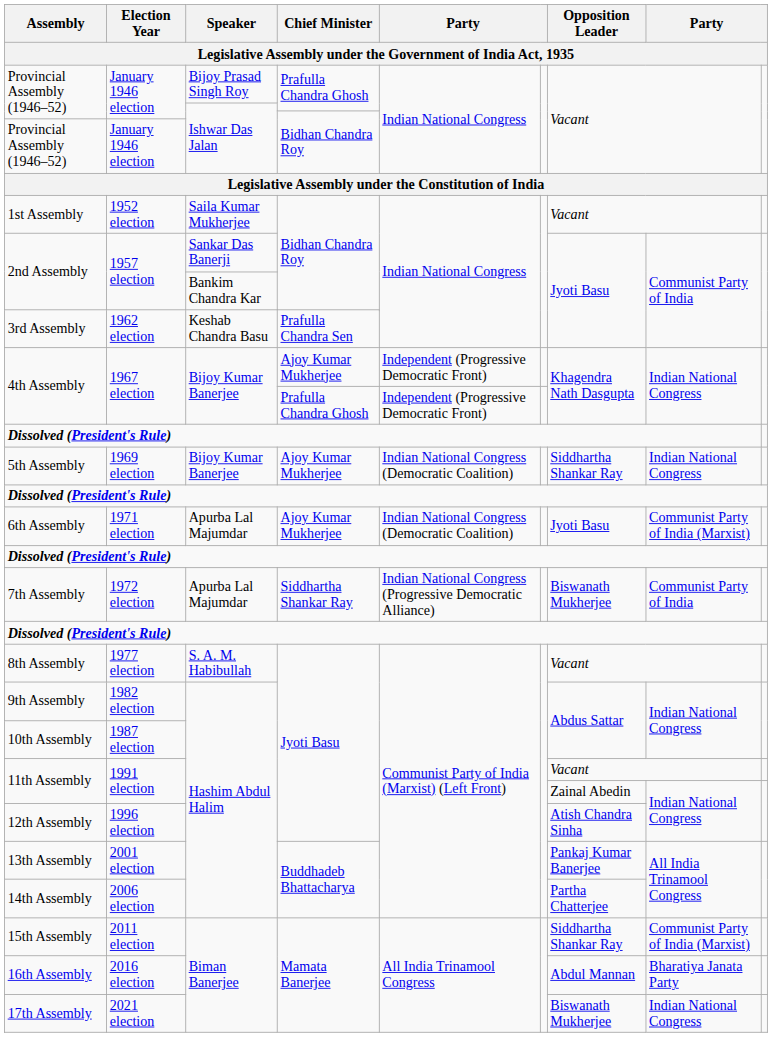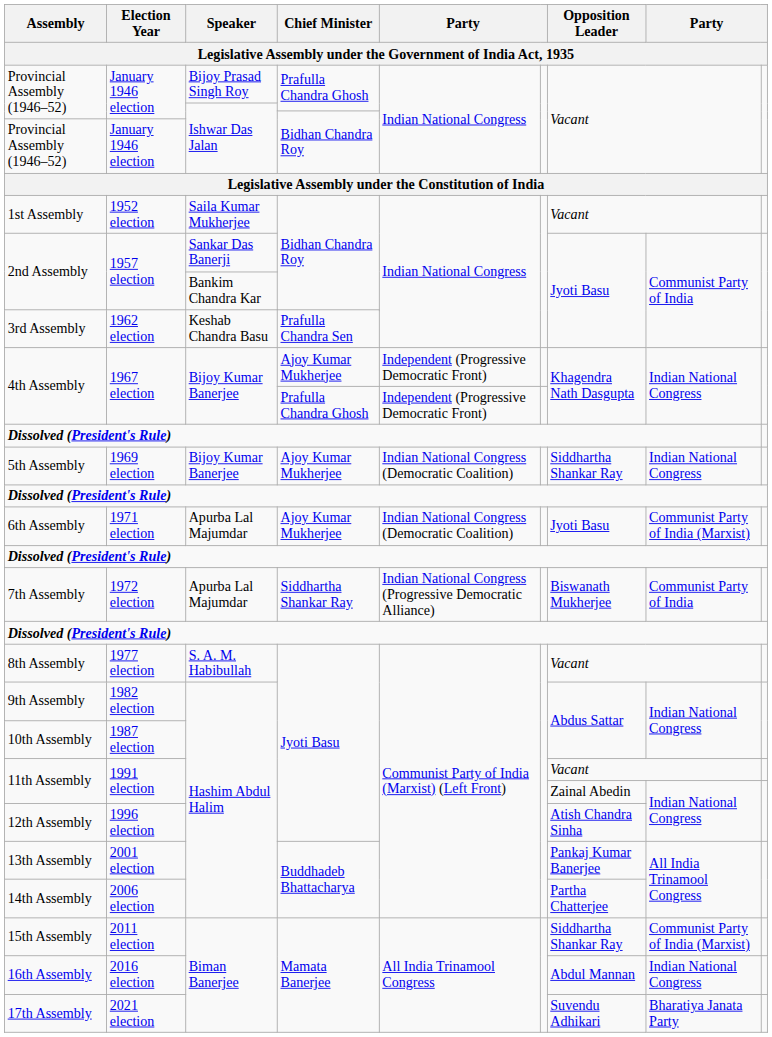16th Assembly | column 8: Bharatiya Janata Party -> Indian National Congress
17th Assembly | Opposition Leader: Biswanath Mukherjee -> Suvendu Adhikari
17th Assembly | column 8: Indian National Congress -> Bharatiya Janata Party
